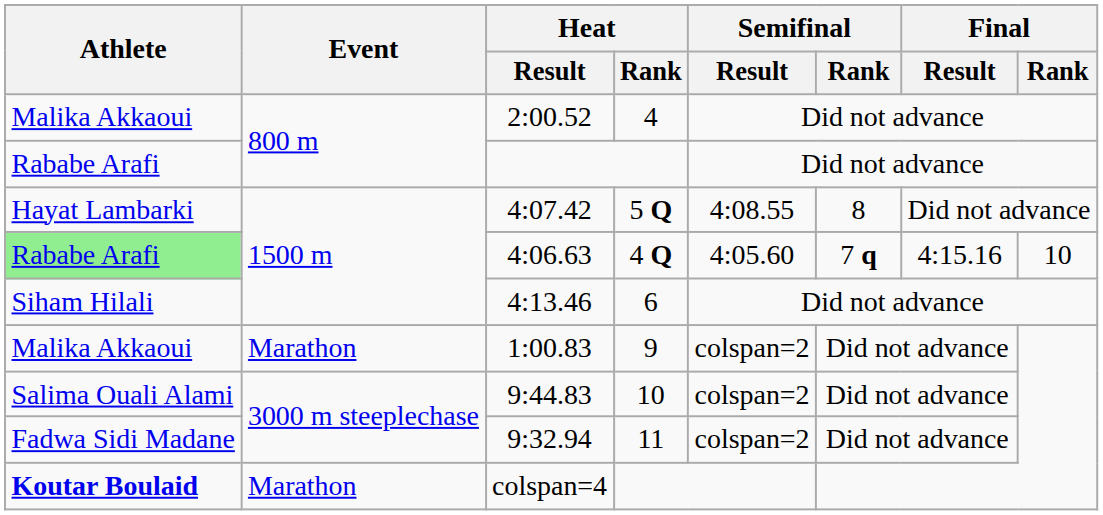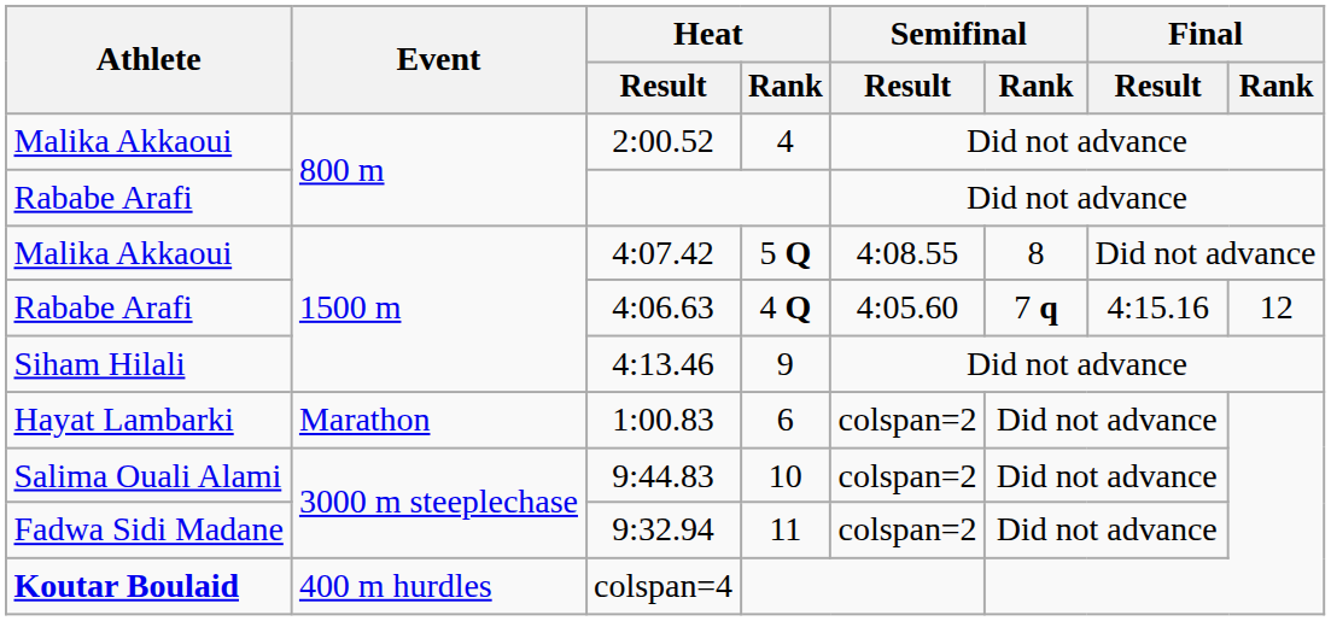4:07.42 | Athlete: Hayat Lambarki -> Malika Akkaoui
4:06.63 | Athlete: lightgreen background -> no background
4:06.63 | Final / Rank: 10 -> 12
4:13.46 | Heat / Rank: 6 -> 9
1:00.83 | Athlete: Malika Akkaoui -> Hayat Lambarki
1:00.83 | Heat / Rank: 9 -> 6
colspan=4 | Event: Marathon -> 400 m hurdles
